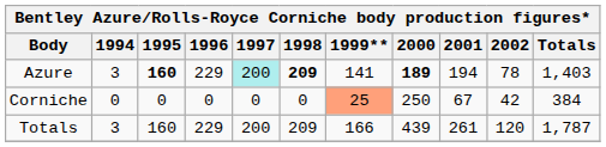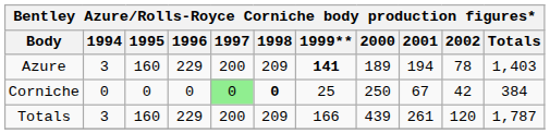Azure | 1995: bold -> normal
Azure | 1997: paleturquoise background -> no background
Azure | 1998: bold -> normal
Azure | 1999**: normal -> bold
Azure | 2000: bold -> normal
Corniche | 1997: no background -> lightgreen background
Corniche | 1998: normal -> bold
Corniche | 1999**: lightsalmon background -> no background
